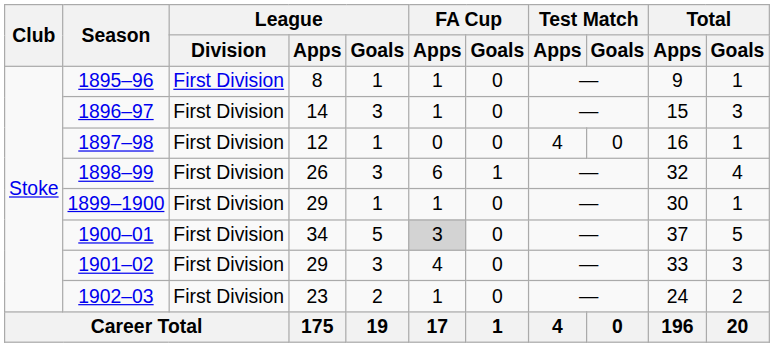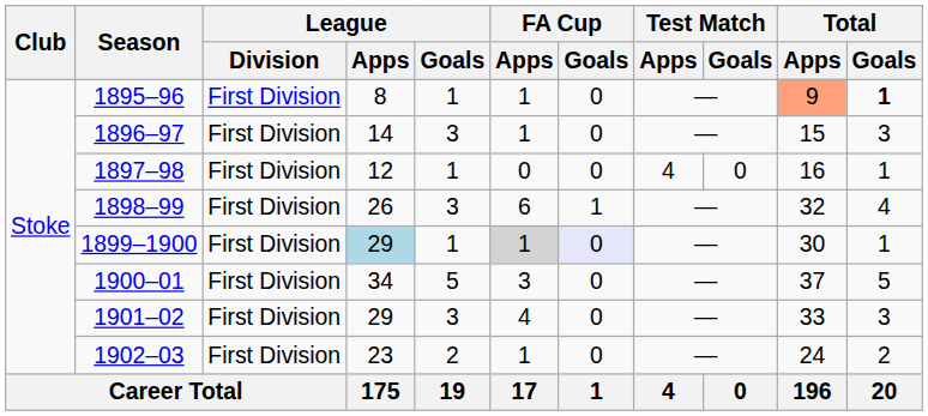1895–96 | Total / Apps: no background -> lightsalmon background
1895–96 | Total / Goals: normal -> bold
1899–1900 | League / Apps: no background -> lightblue background
1899–1900 | FA Cup / Apps: no background -> lightgrey background
1899–1900 | FA Cup / Goals: no background -> lavender background
1900–01 | FA Cup / Apps: lightgrey background -> no background
